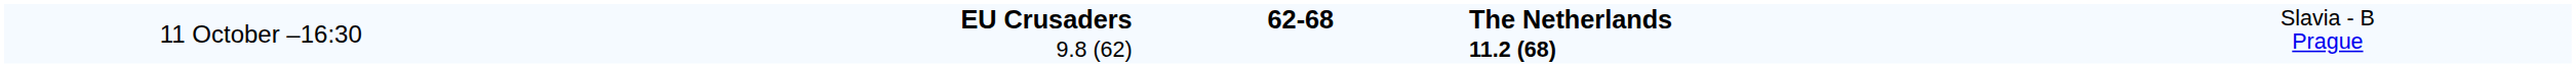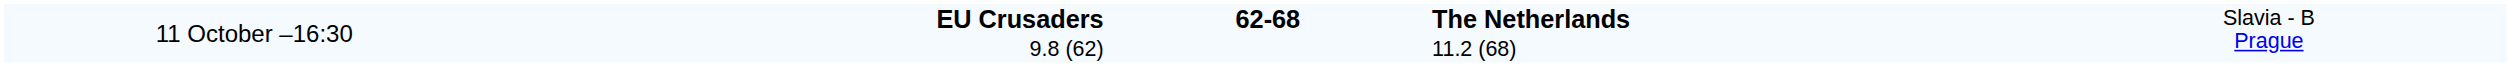9.8 (62) | column 4: bold -> normal
